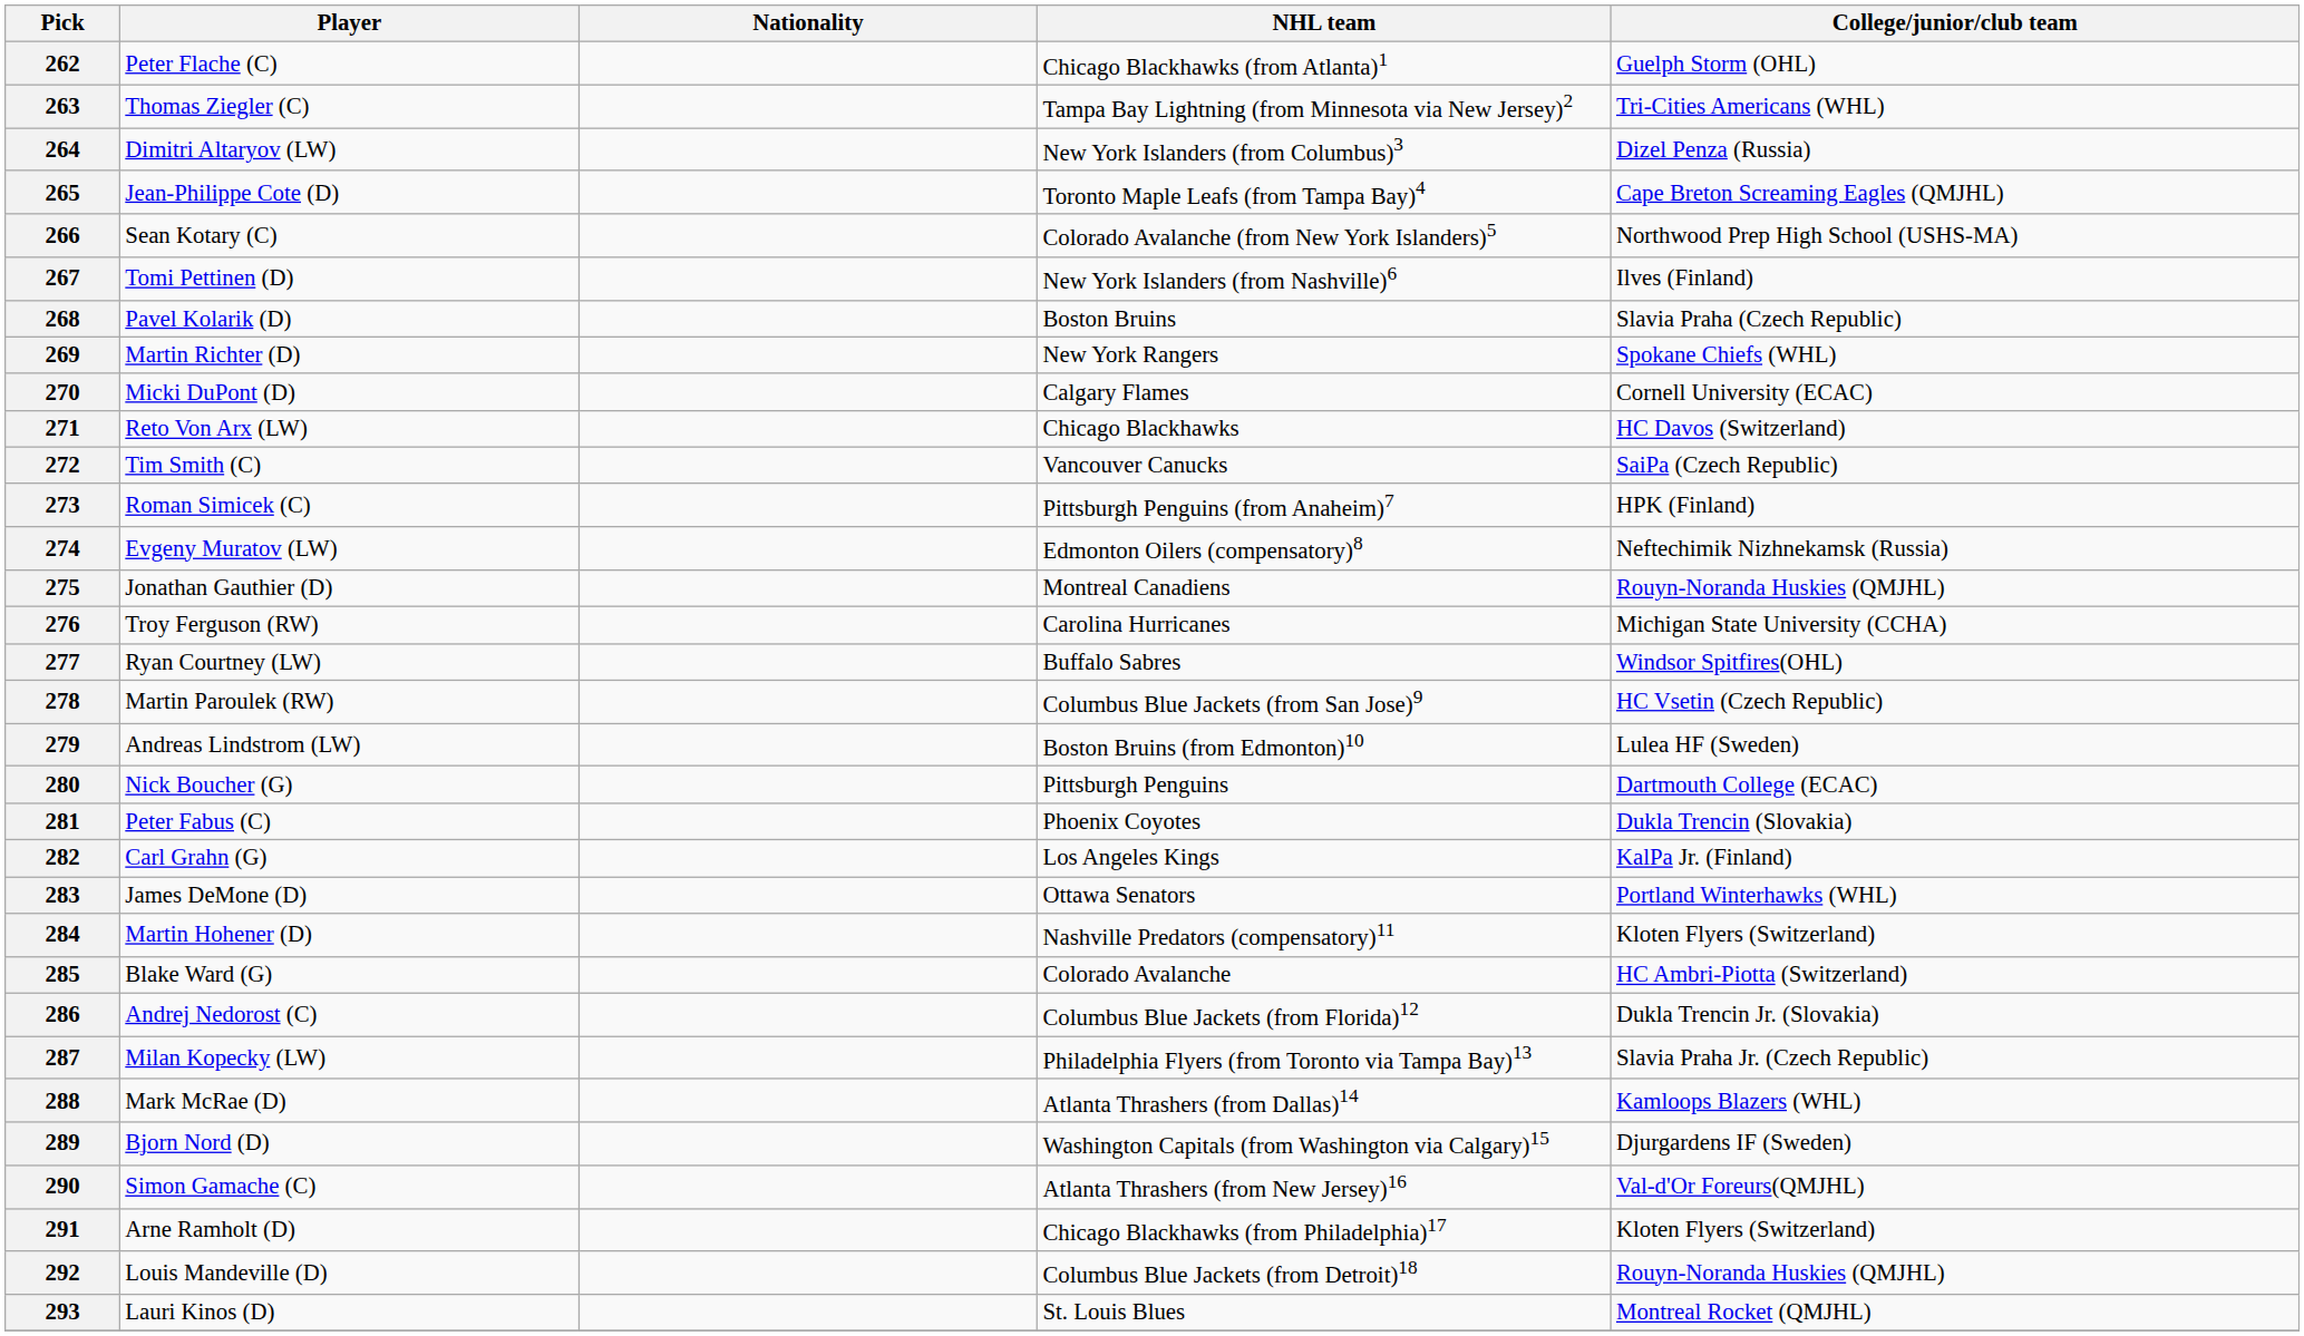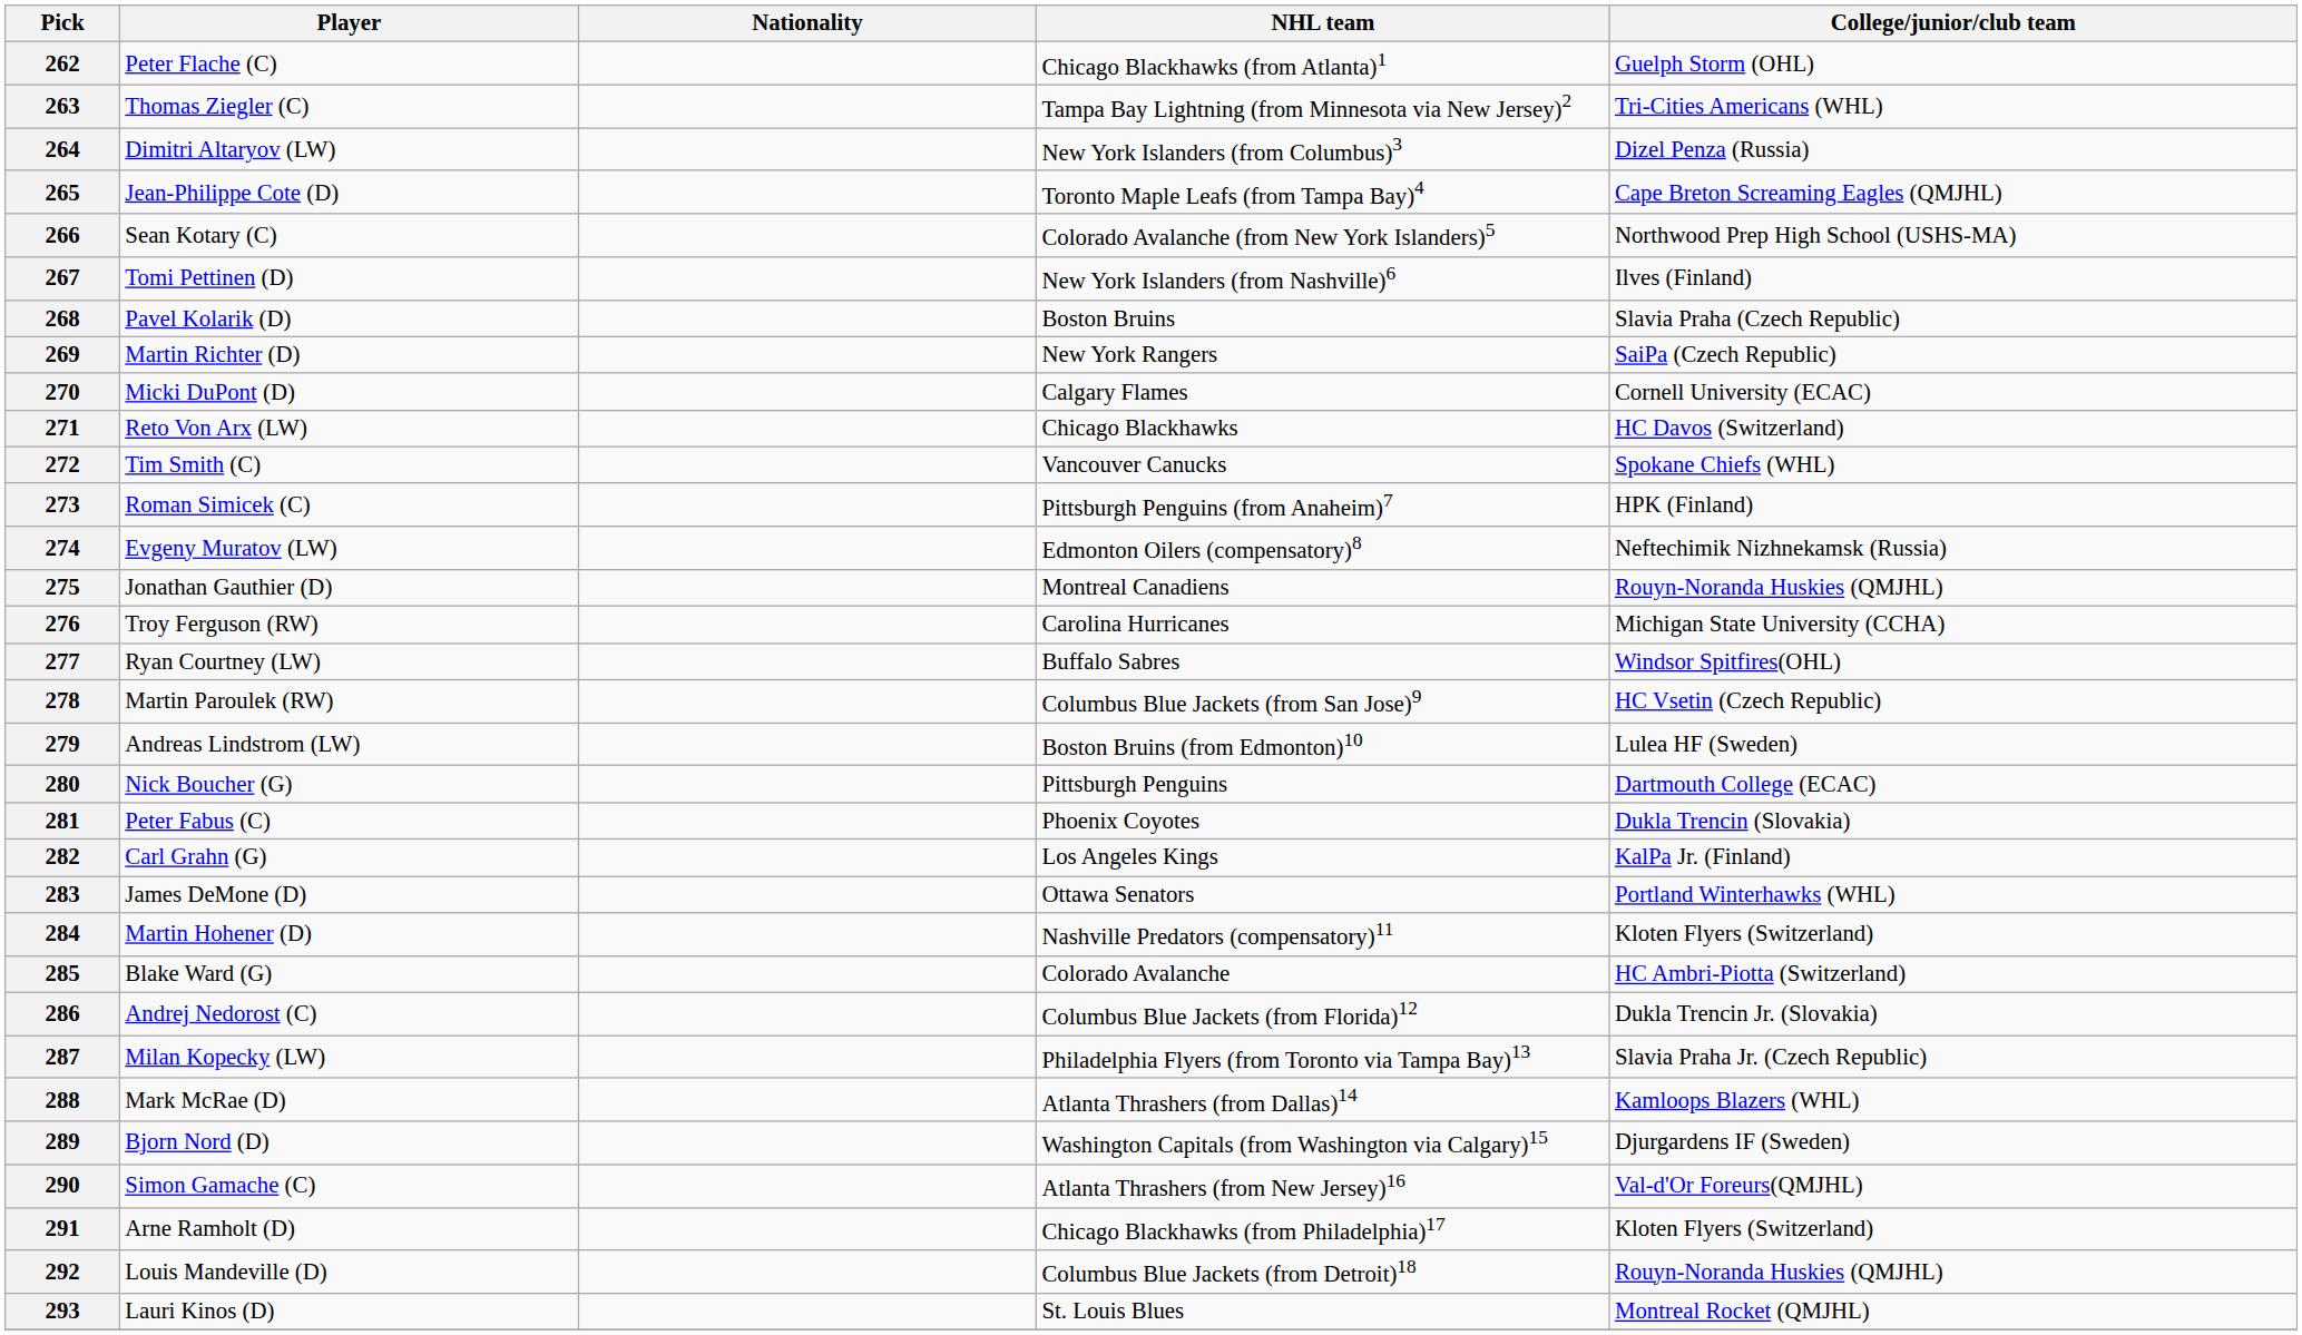269 | College/junior/club team: Spokane Chiefs (WHL) -> SaiPa (Czech Republic)
272 | College/junior/club team: SaiPa (Czech Republic) -> Spokane Chiefs (WHL)
